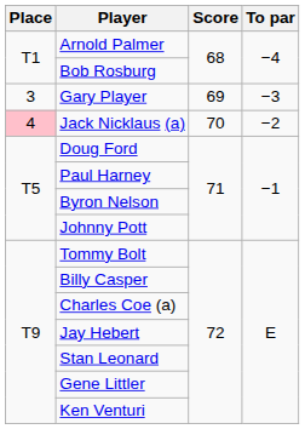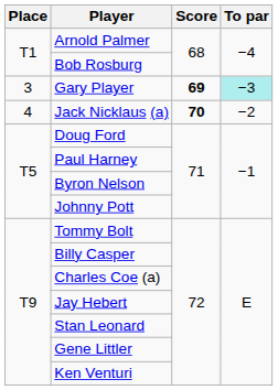Gary Player | Score: normal -> bold
Gary Player | To par: no background -> paleturquoise background
Jack Nicklaus (a) | Place: pink background -> no background
Jack Nicklaus (a) | Score: normal -> bold
